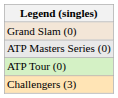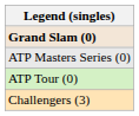row 2 | column 1: normal -> bold
